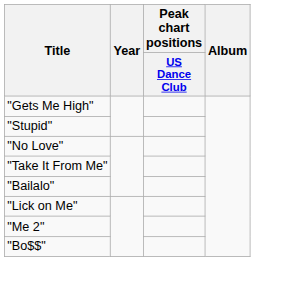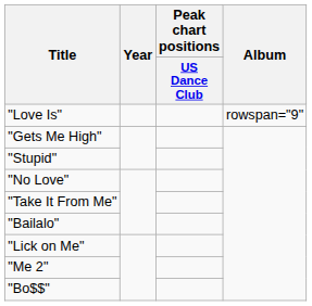+ row: "Love Is" | rowspan="9"
